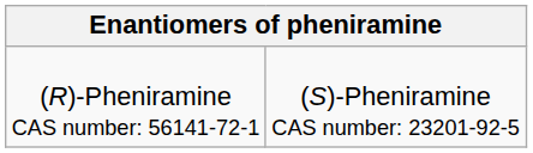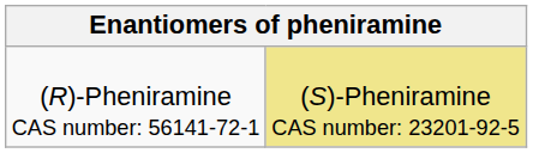(R)-Pheniramine CAS number: 56141-72-1 | column 2: no background -> khaki background
